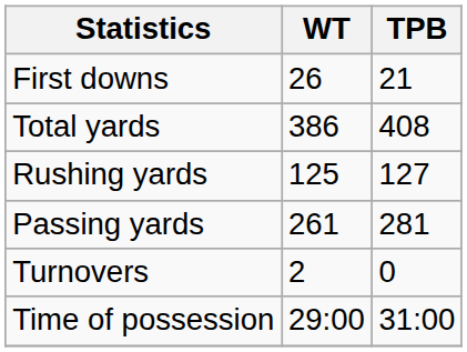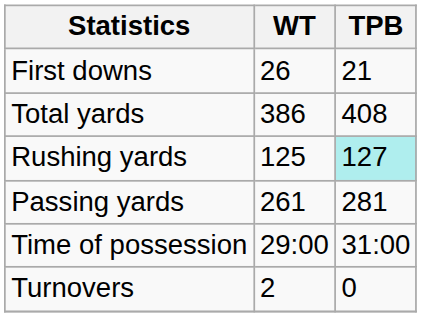Rushing yards | TPB: no background -> paleturquoise background
rows swapped: Turnovers <-> Time of possession
